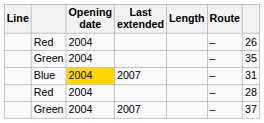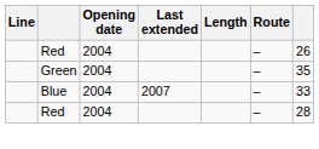Blue | Opening date: gold background -> no background
Blue | column 7: 31 -> 33
- row: Green | 2004 | 2007 | – | 37
